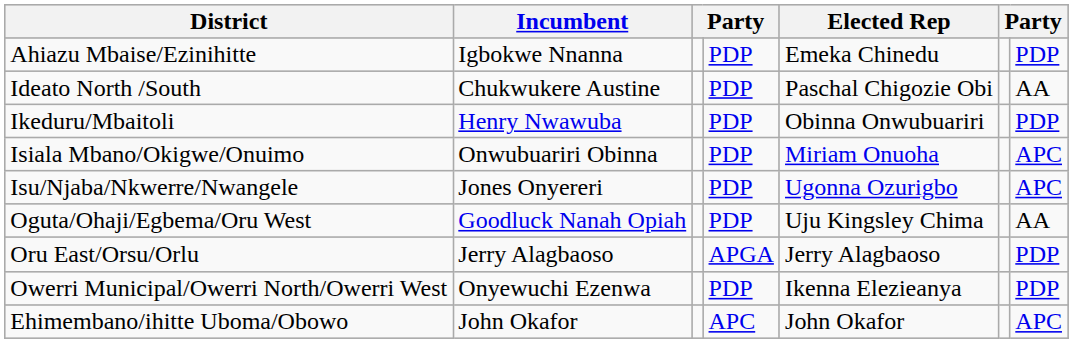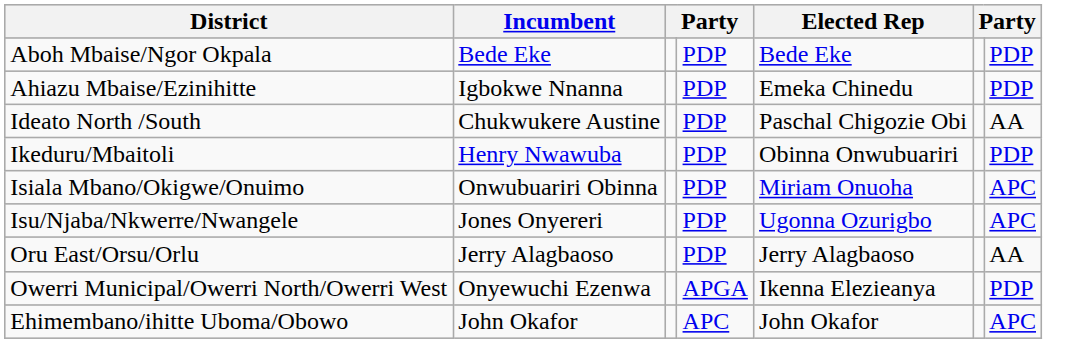+ row: Aboh Mbaise/Ngor Okpala | Bede Eke | PDP | Bede Eke | PDP
- row: Oguta/Ohaji/Egbema/Oru West | Goodluck Nanah Opiah | PDP | Uju Kingsley Chima | AA
Oru East/Orsu/Orlu | column 4: APGA -> PDP
Oru East/Orsu/Orlu | column 7: PDP -> AA
Owerri Municipal/Owerri North/Owerri West | column 4: PDP -> APGA
